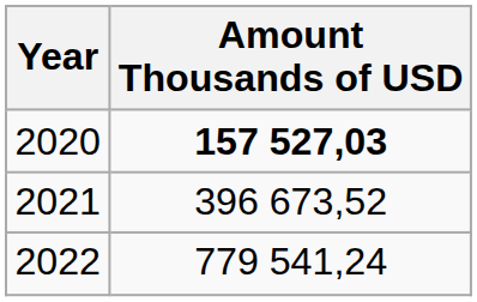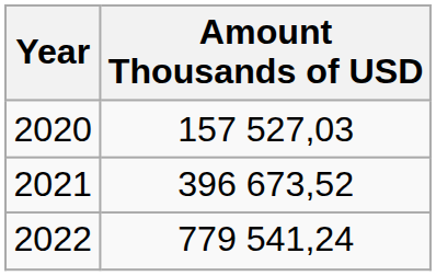2020 | Amount Thousands of USD: bold -> normal
